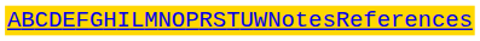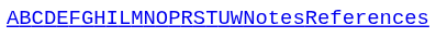row 1 | column 1: gold background -> no background
